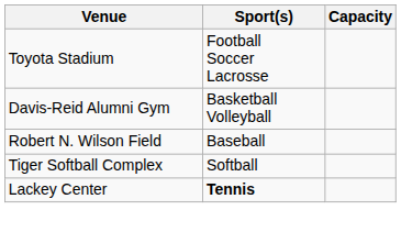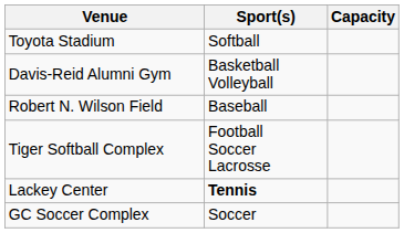Toyota Stadium | Sport(s): Football Soccer Lacrosse -> Softball
Tiger Softball Complex | Sport(s): Softball -> Football Soccer Lacrosse
+ row: GC Soccer Complex | Soccer
